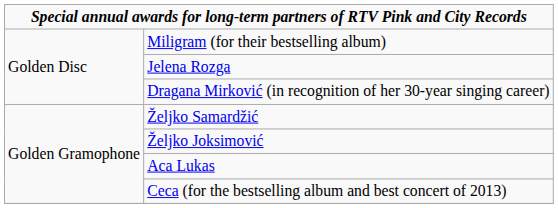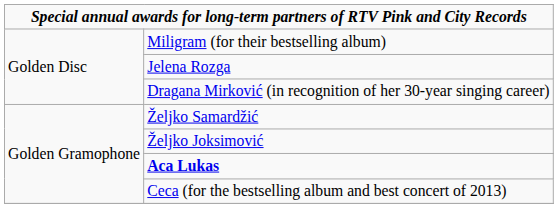Aca Lukas | column 2: normal -> bold
